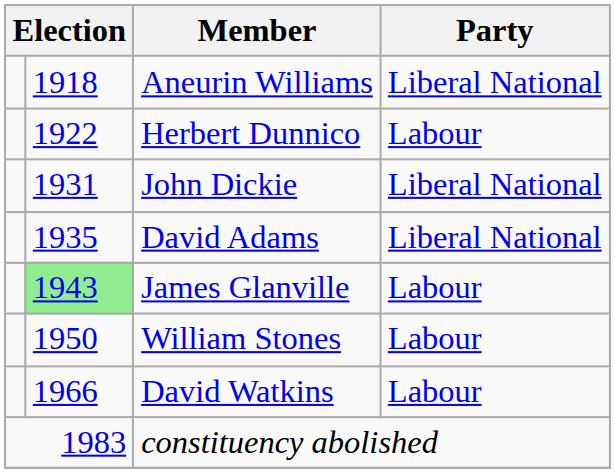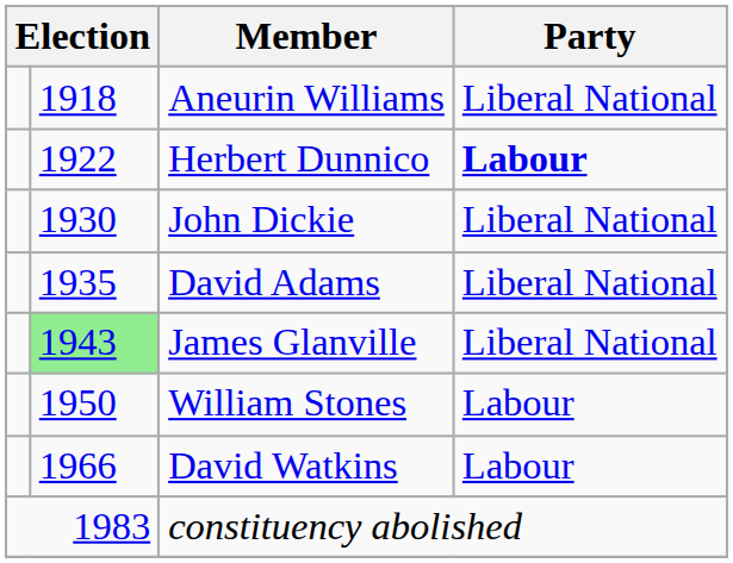Herbert Dunnico | Party: normal -> bold
John Dickie | column 2: 1931 -> 1930
James Glanville | Party: Labour -> Liberal National
